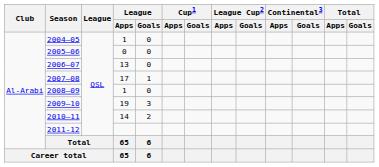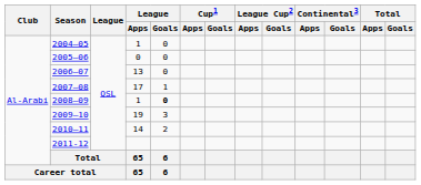2008–09 | League / Goals: normal -> bold
